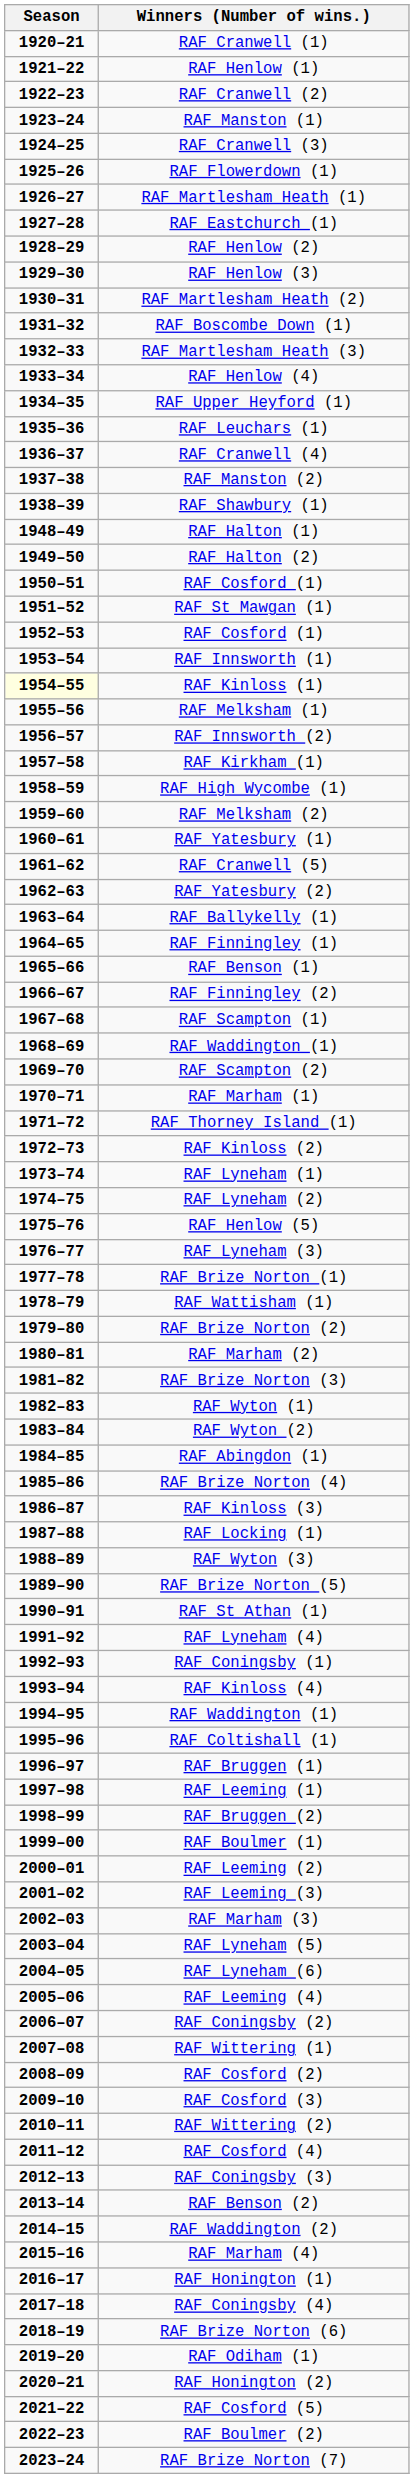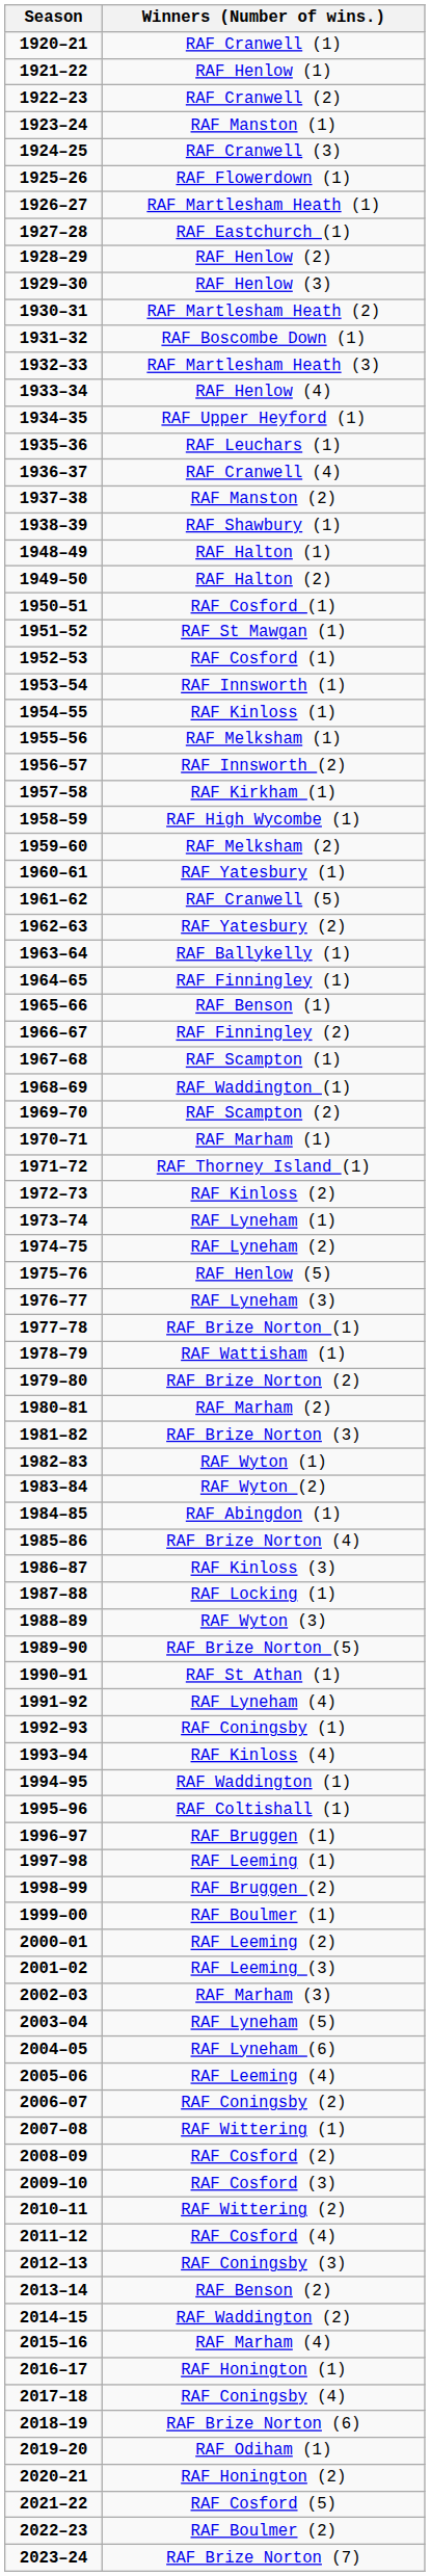row 27 | Season: lightyellow background -> no background
